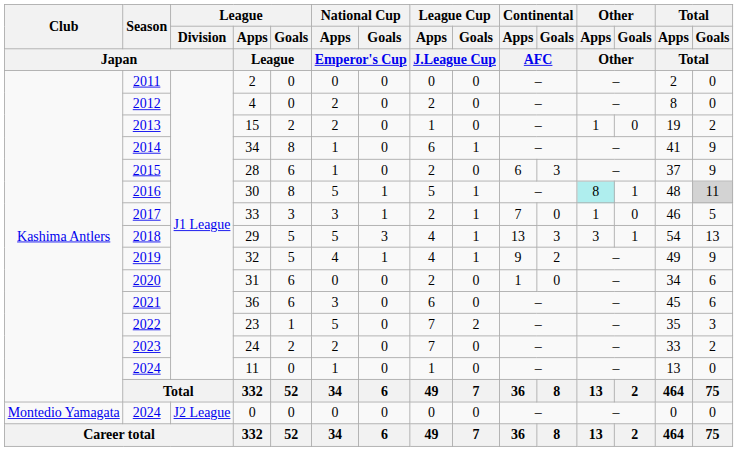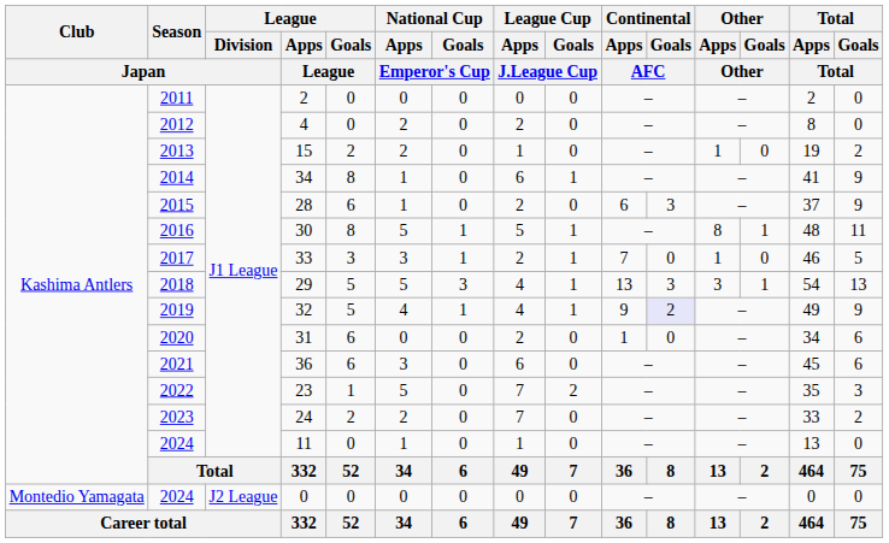30 | Other / Apps / Other: paleturquoise background -> no background
30 | Total / Goals / Total: lightgrey background -> no background
32 | Continental / Goals / AFC: no background -> lavender background
